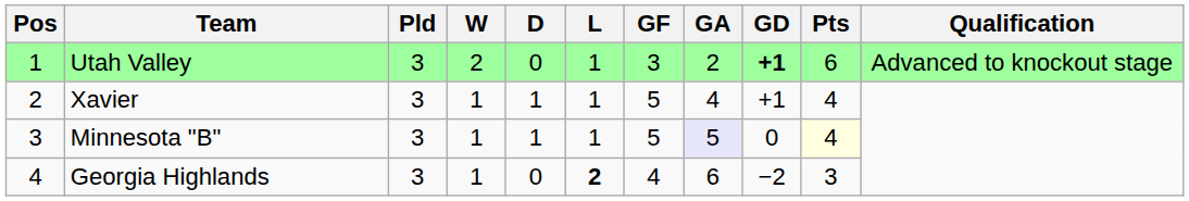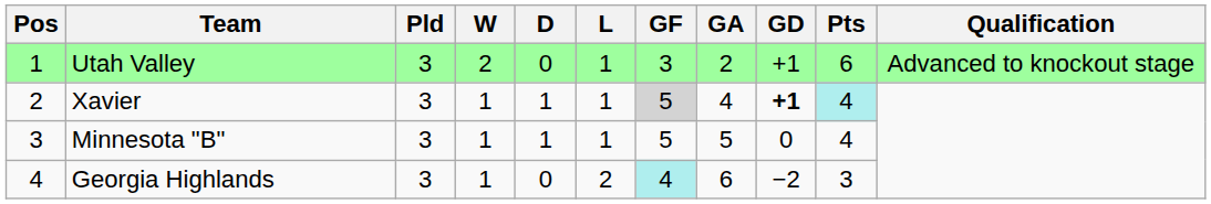Utah Valley | GD: bold -> normal
Xavier | GF: no background -> lightgrey background
Xavier | GD: normal -> bold
Xavier | Pts: no background -> paleturquoise background
Minnesota "B" | GA: lavender background -> no background
Minnesota "B" | Pts: lightyellow background -> no background
Georgia Highlands | L: bold -> normal
Georgia Highlands | GF: no background -> paleturquoise background
